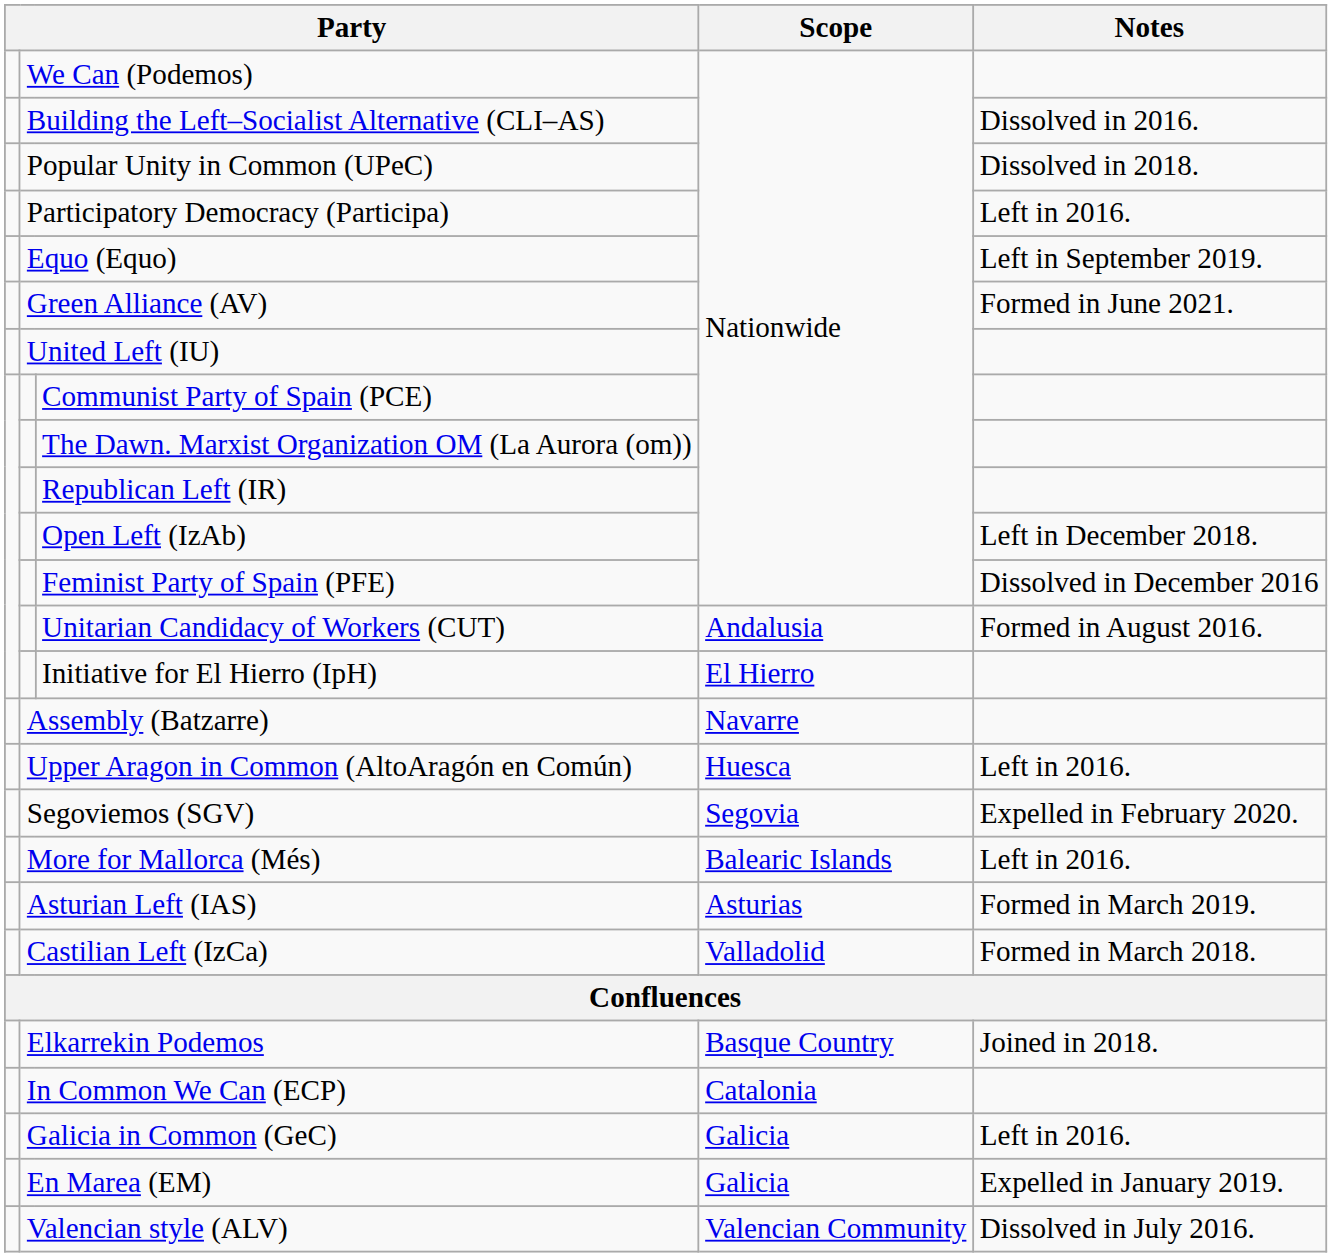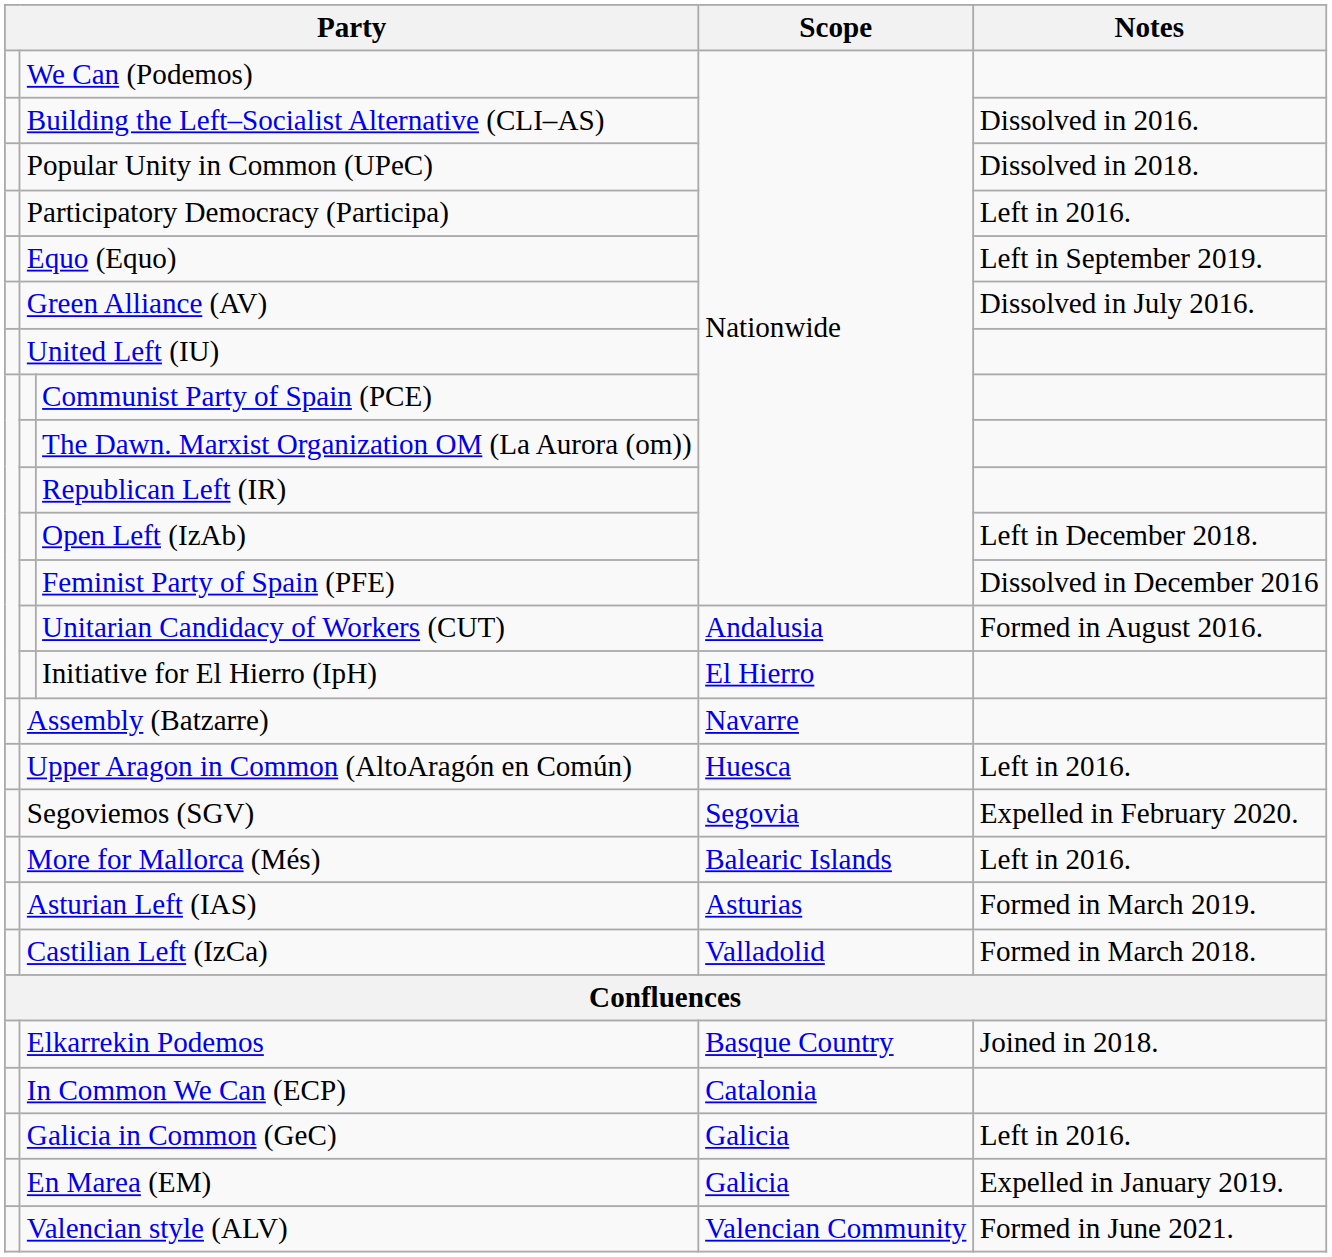Green Alliance (AV) | Notes: Formed in June 2021. -> Dissolved in July 2016.
Valencian style (ALV) | Notes: Dissolved in July 2016. -> Formed in June 2021.
